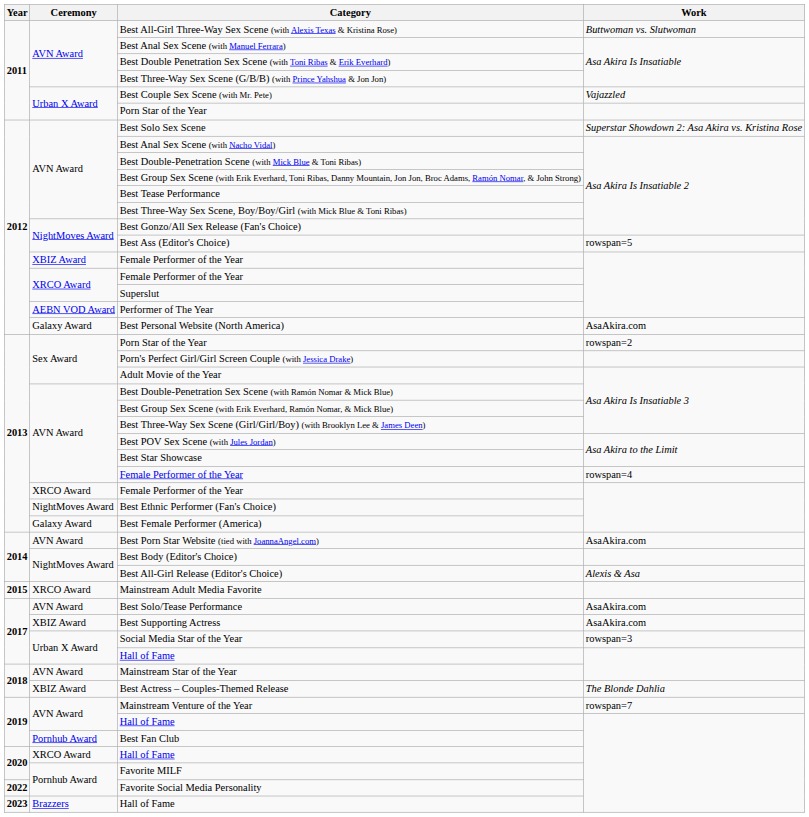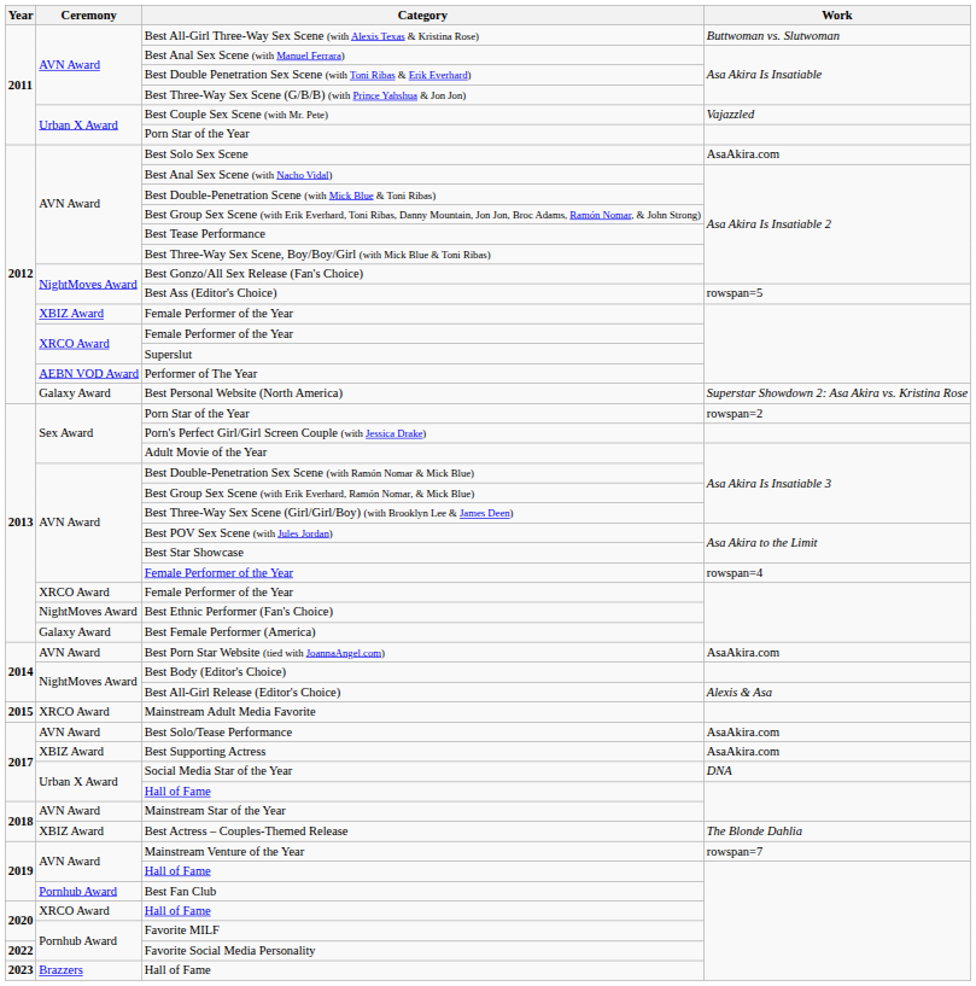Best Solo Sex Scene | Work: Superstar Showdown 2: Asa Akira vs. Kristina Rose -> AsaAkira.com
Best Personal Website (North America) | Work: AsaAkira.com -> Superstar Showdown 2: Asa Akira vs. Kristina Rose
Social Media Star of the Year | Work: rowspan=3 -> DNA
